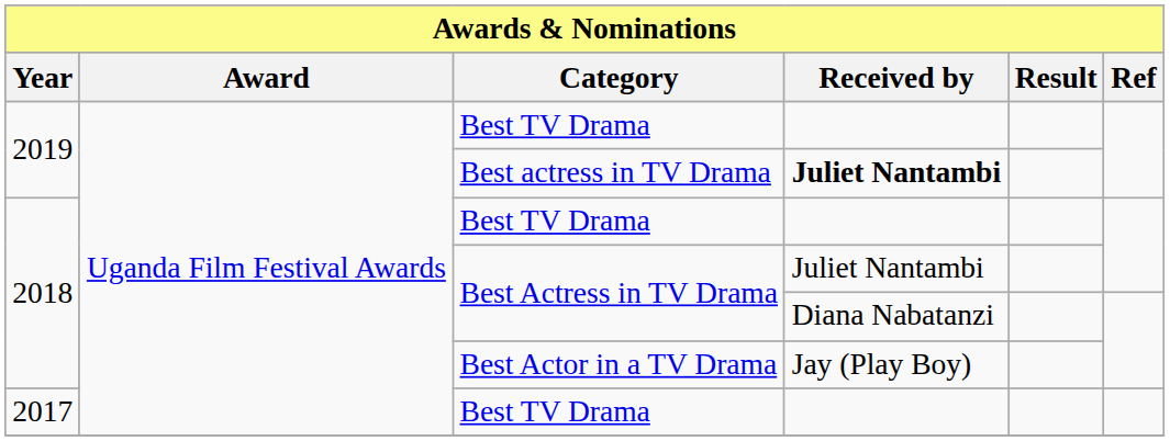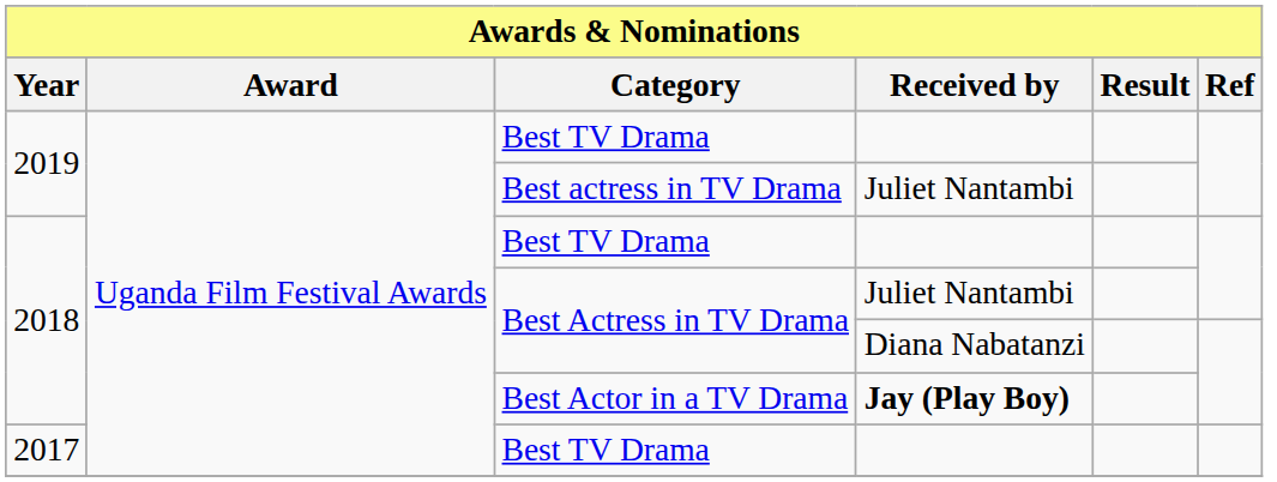Best actress in TV Drama | Received by: bold -> normal
Best Actor in a TV Drama | Received by: normal -> bold
